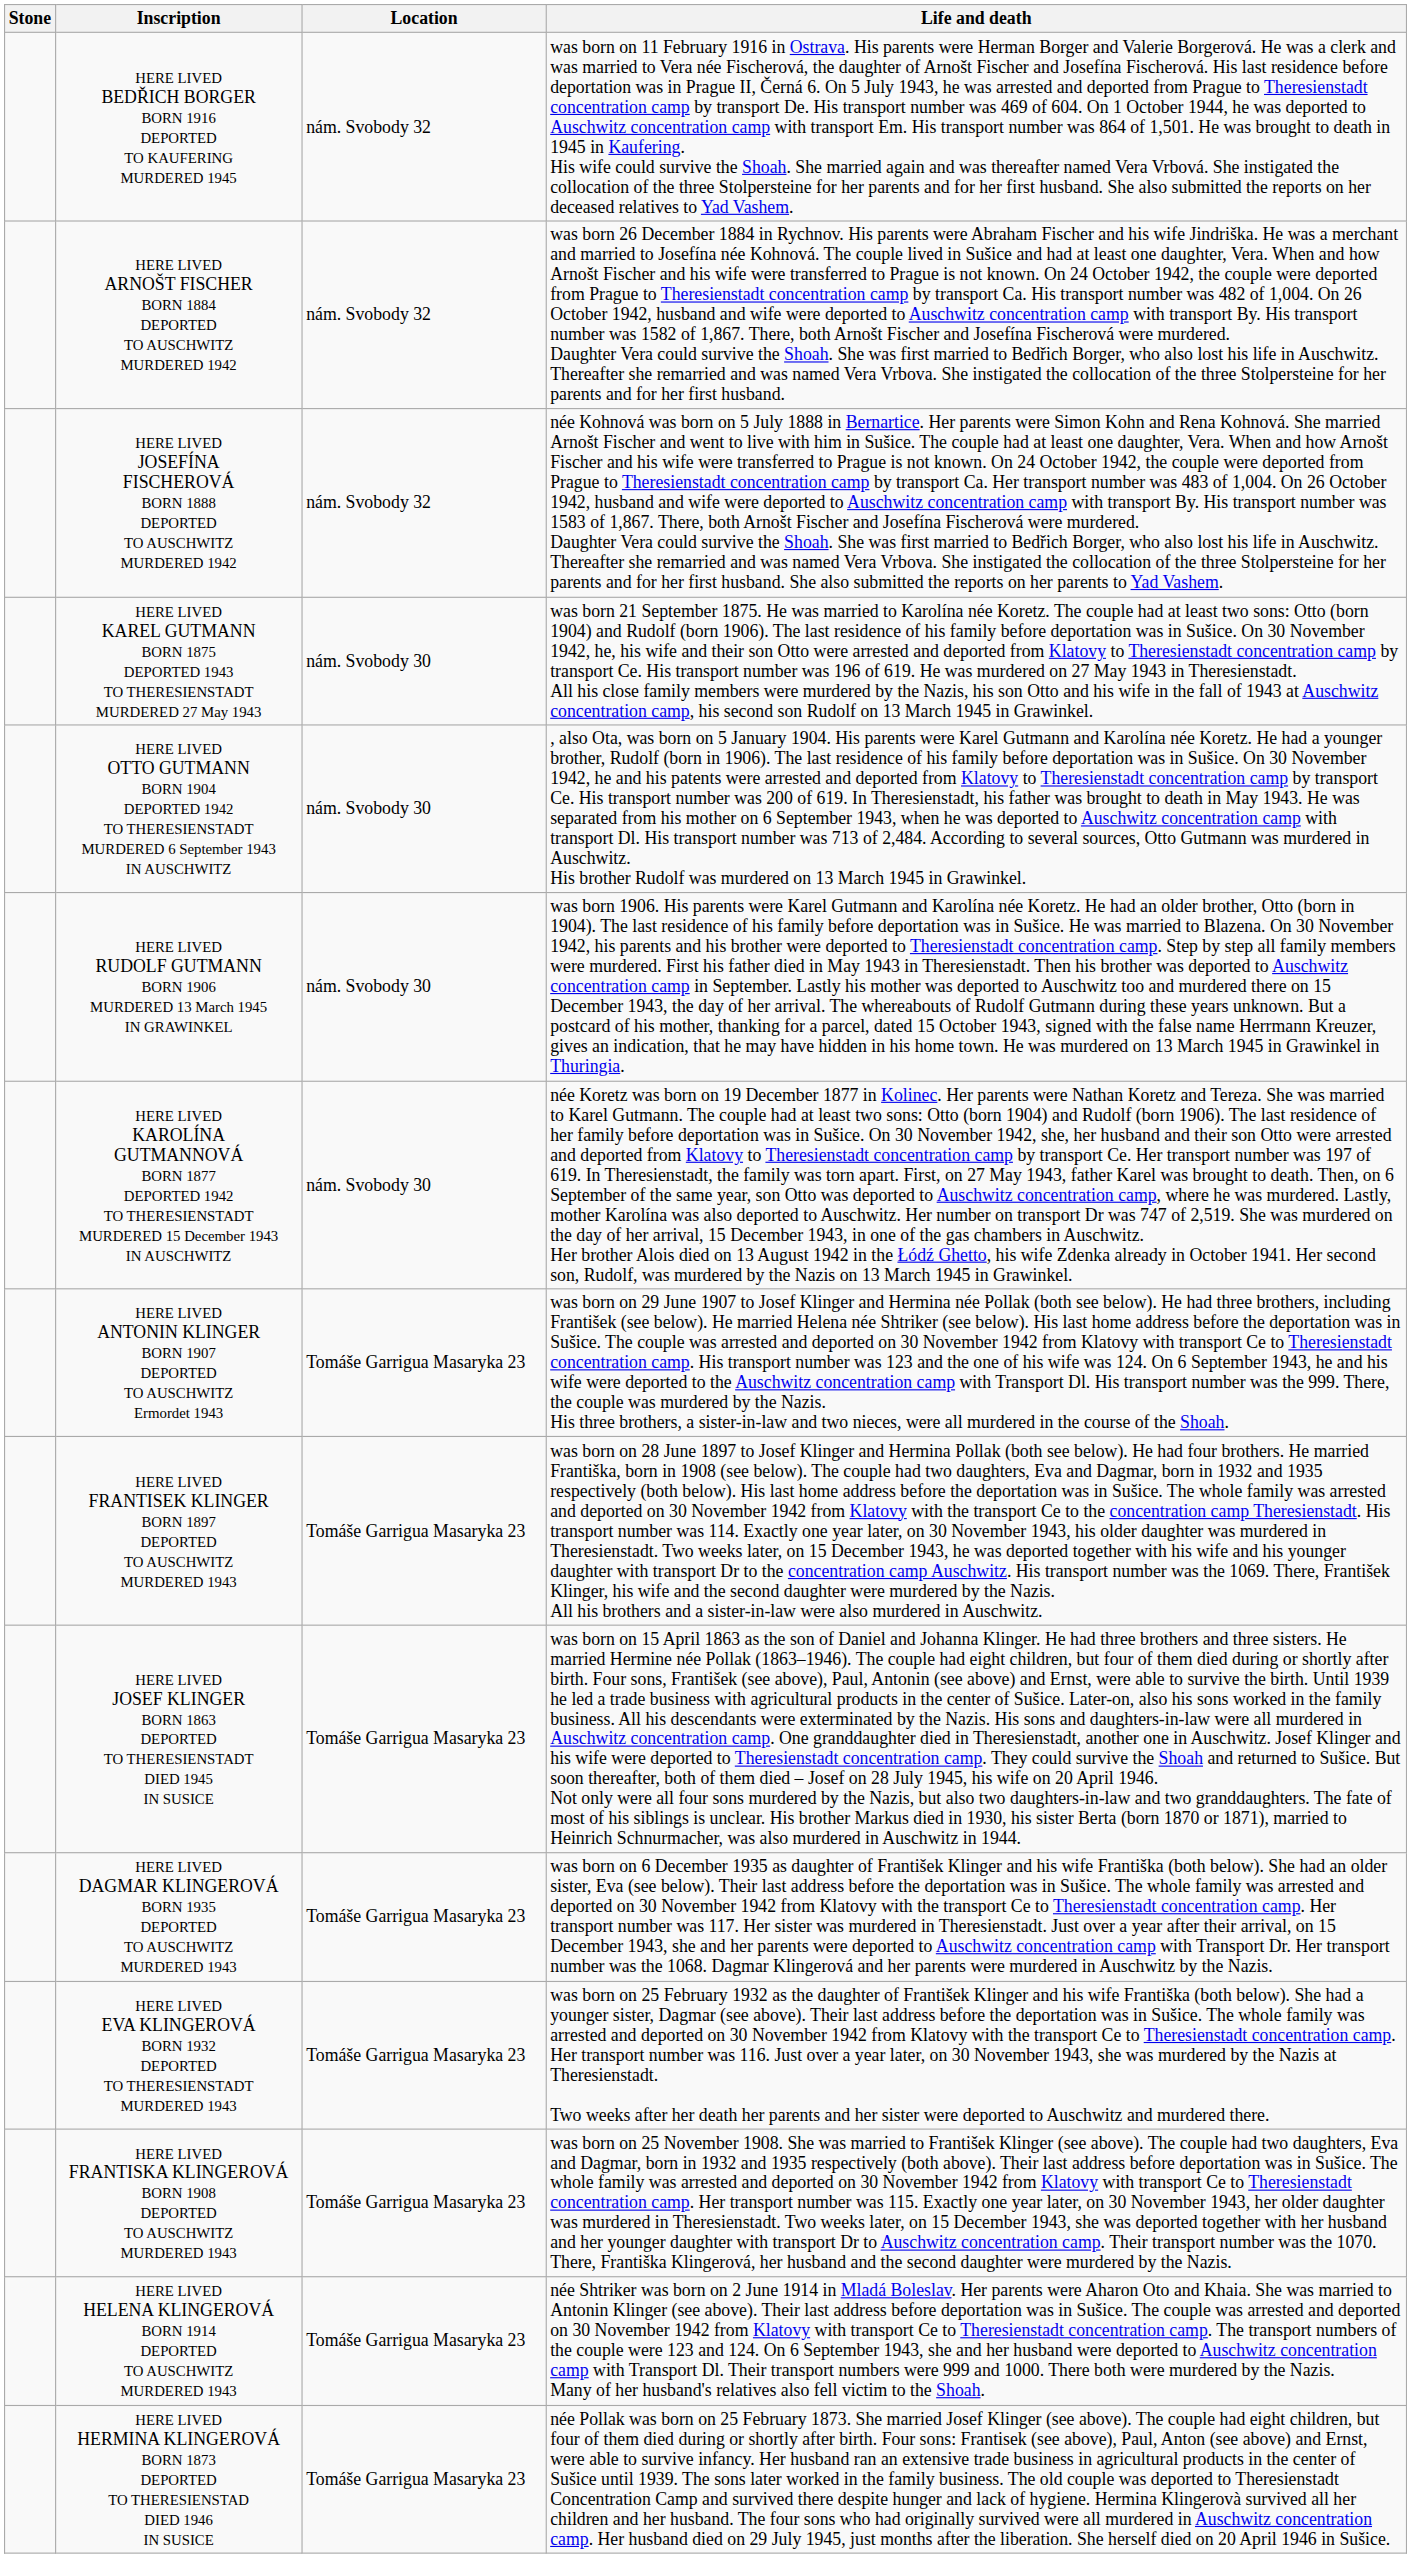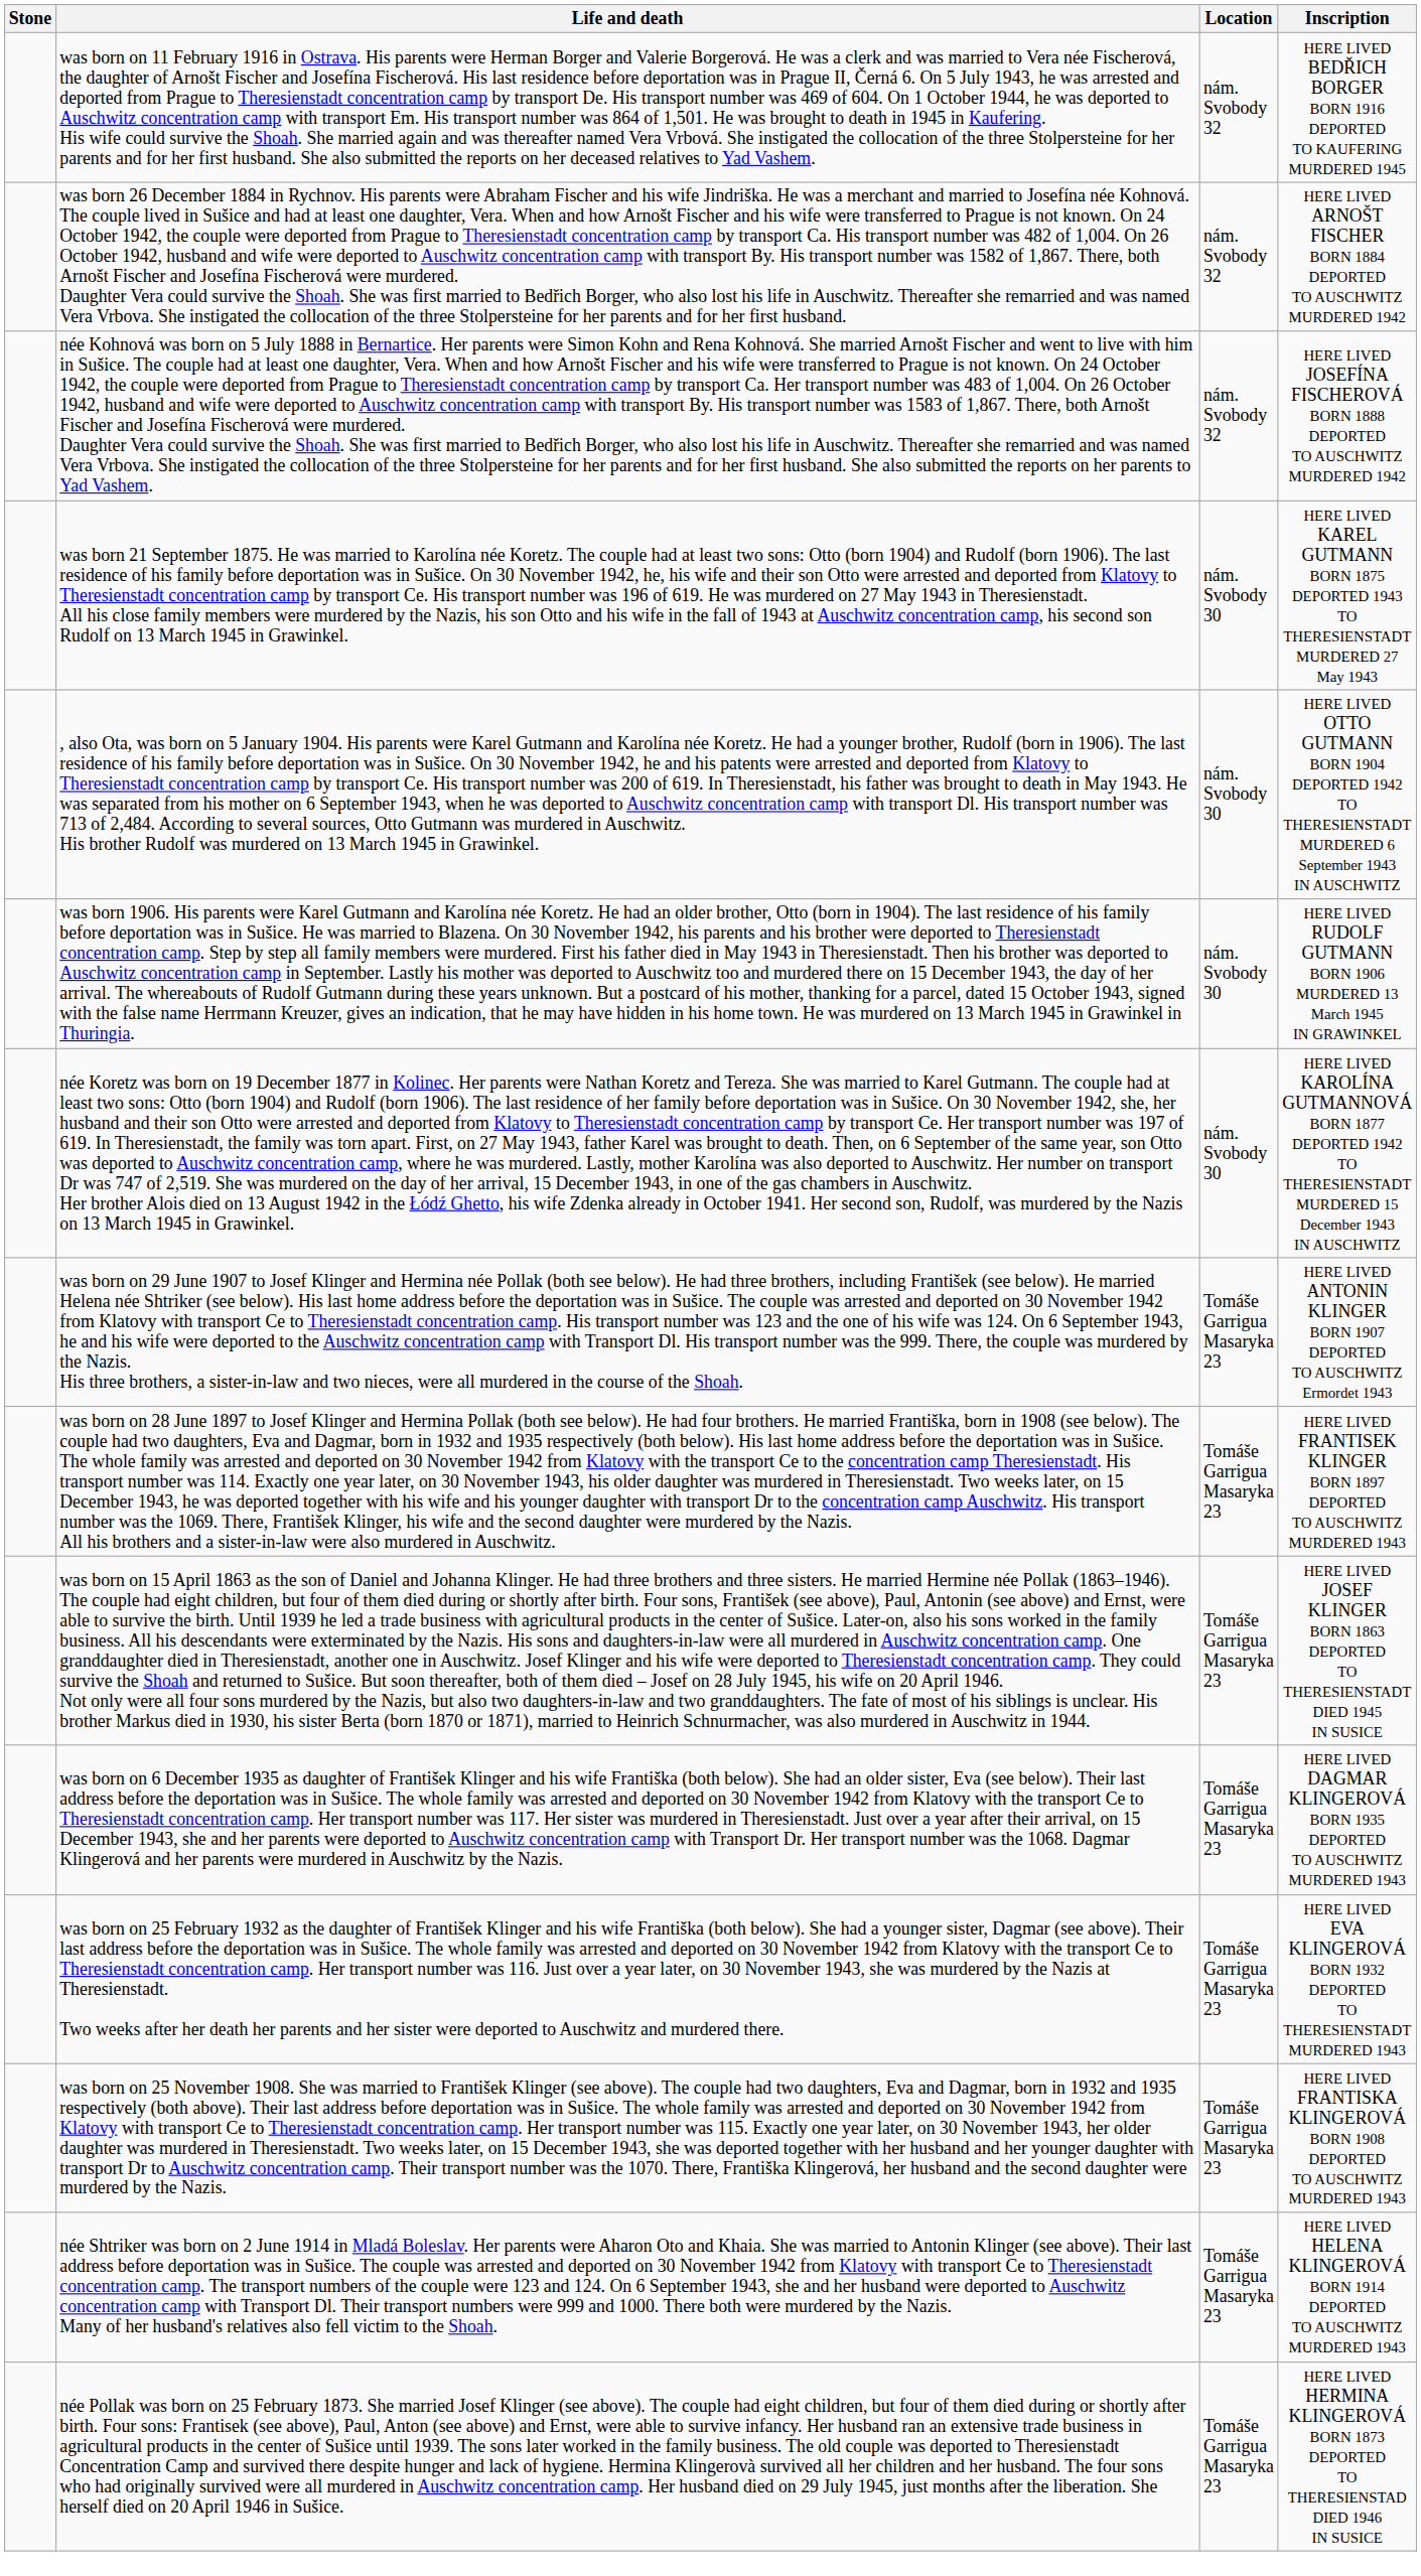columns swapped: Inscription <-> Life and death
